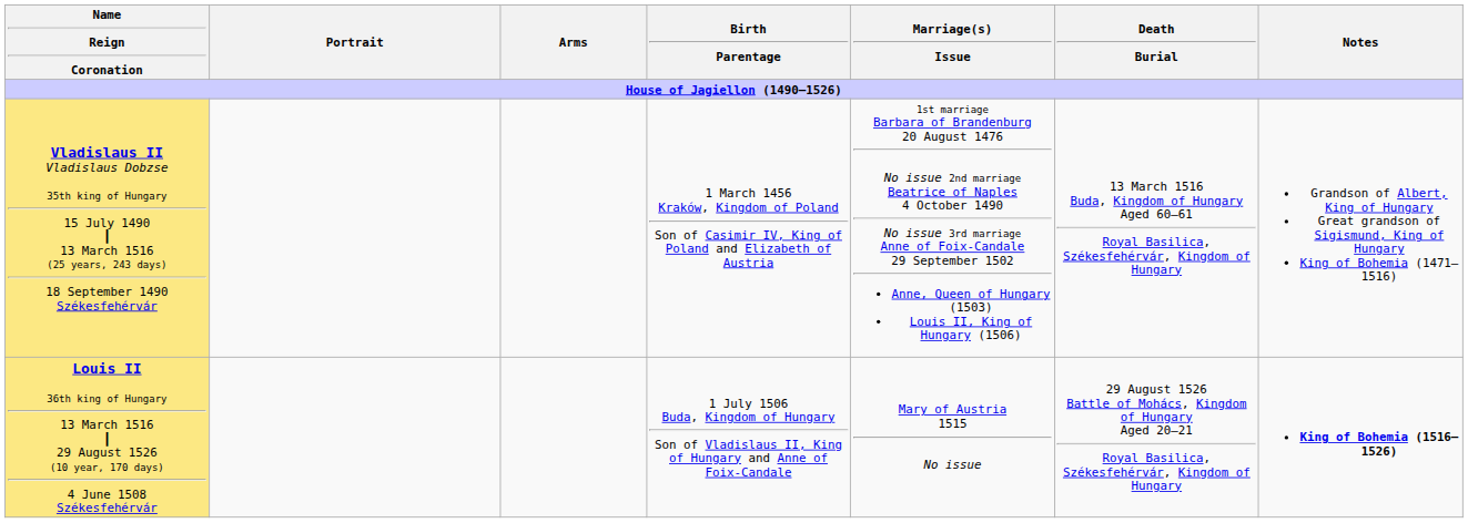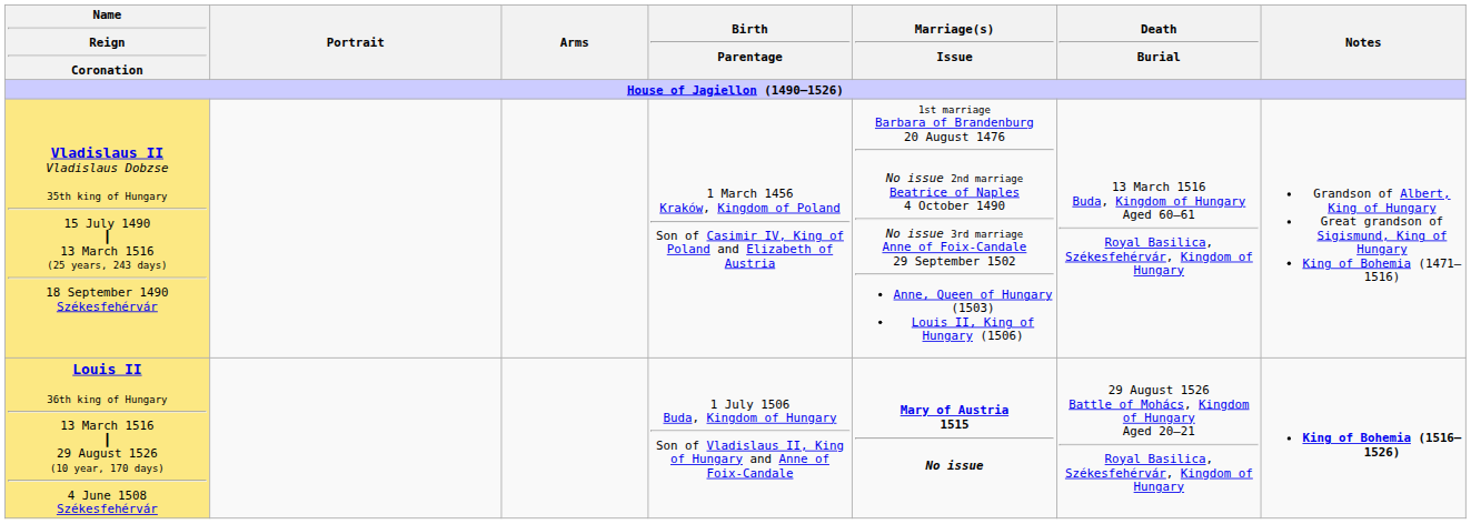row 4 | Marriage(s) Issue: normal -> bold
